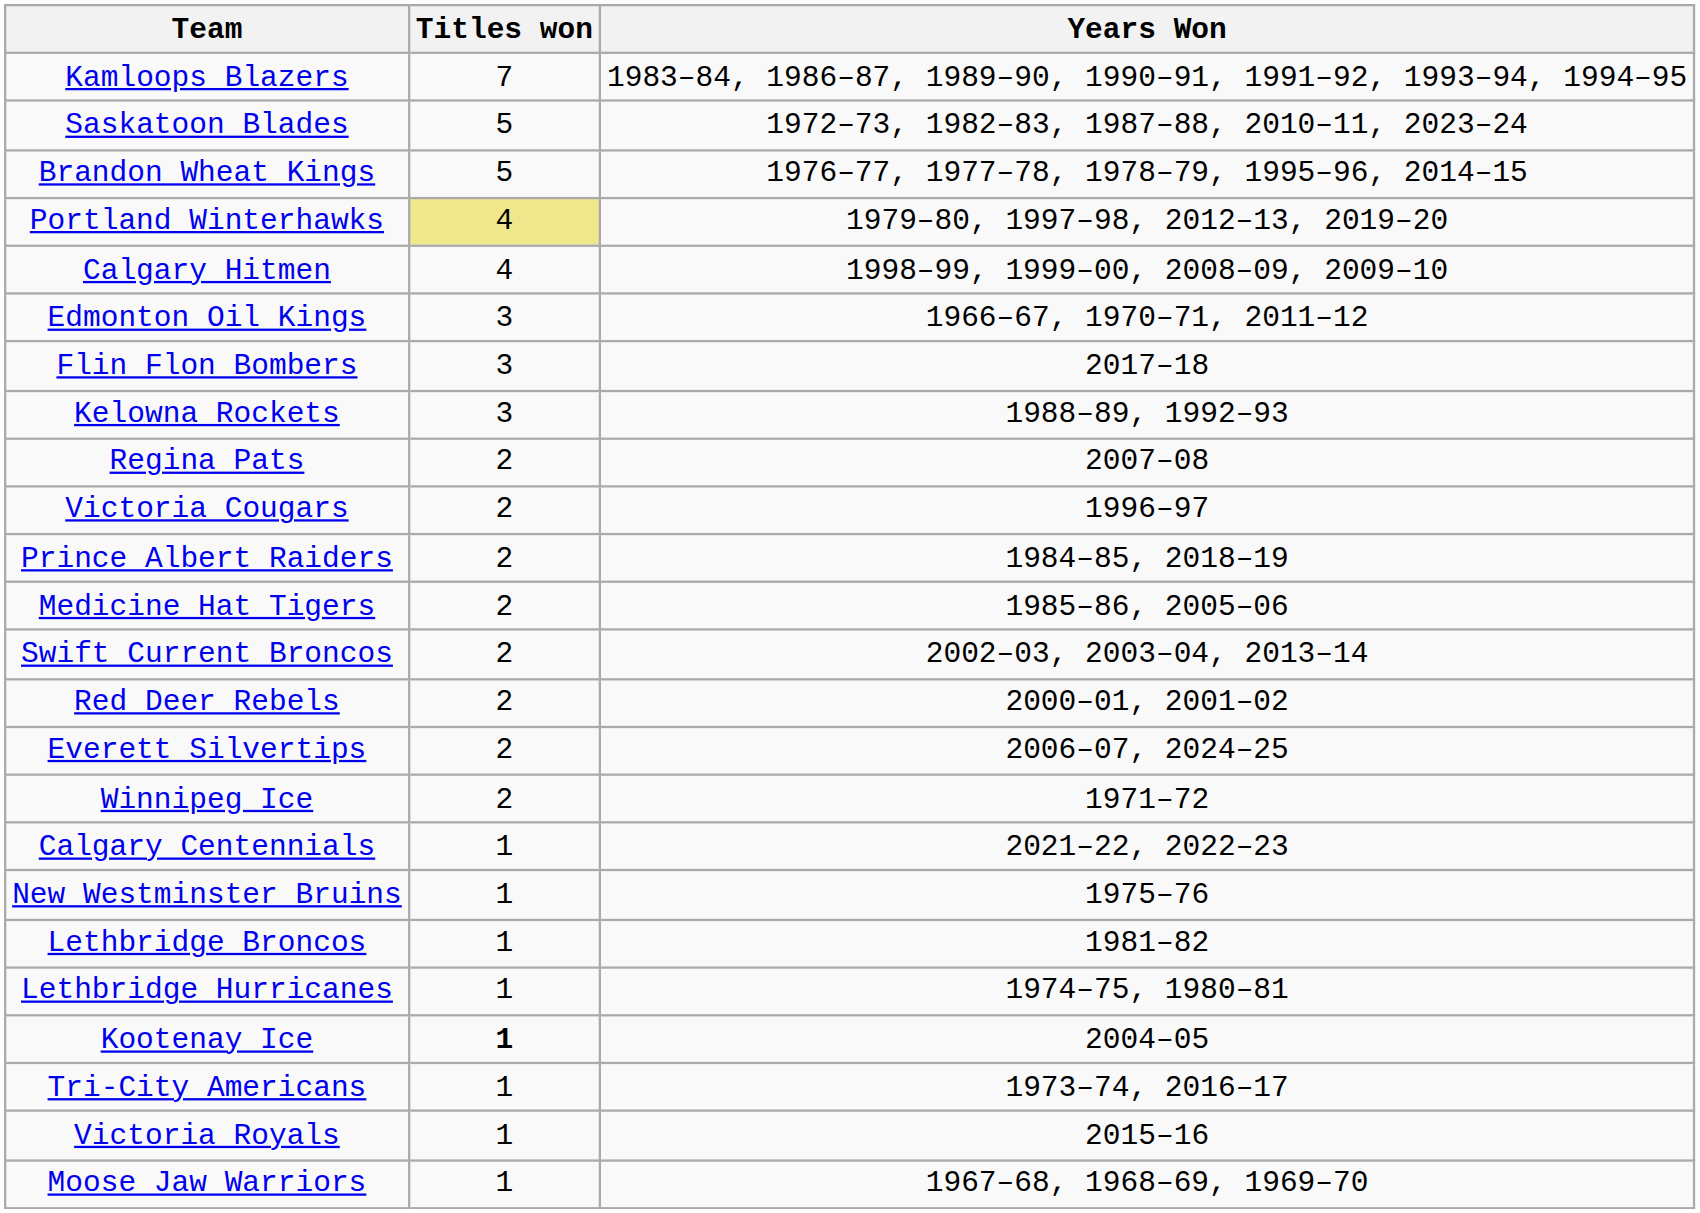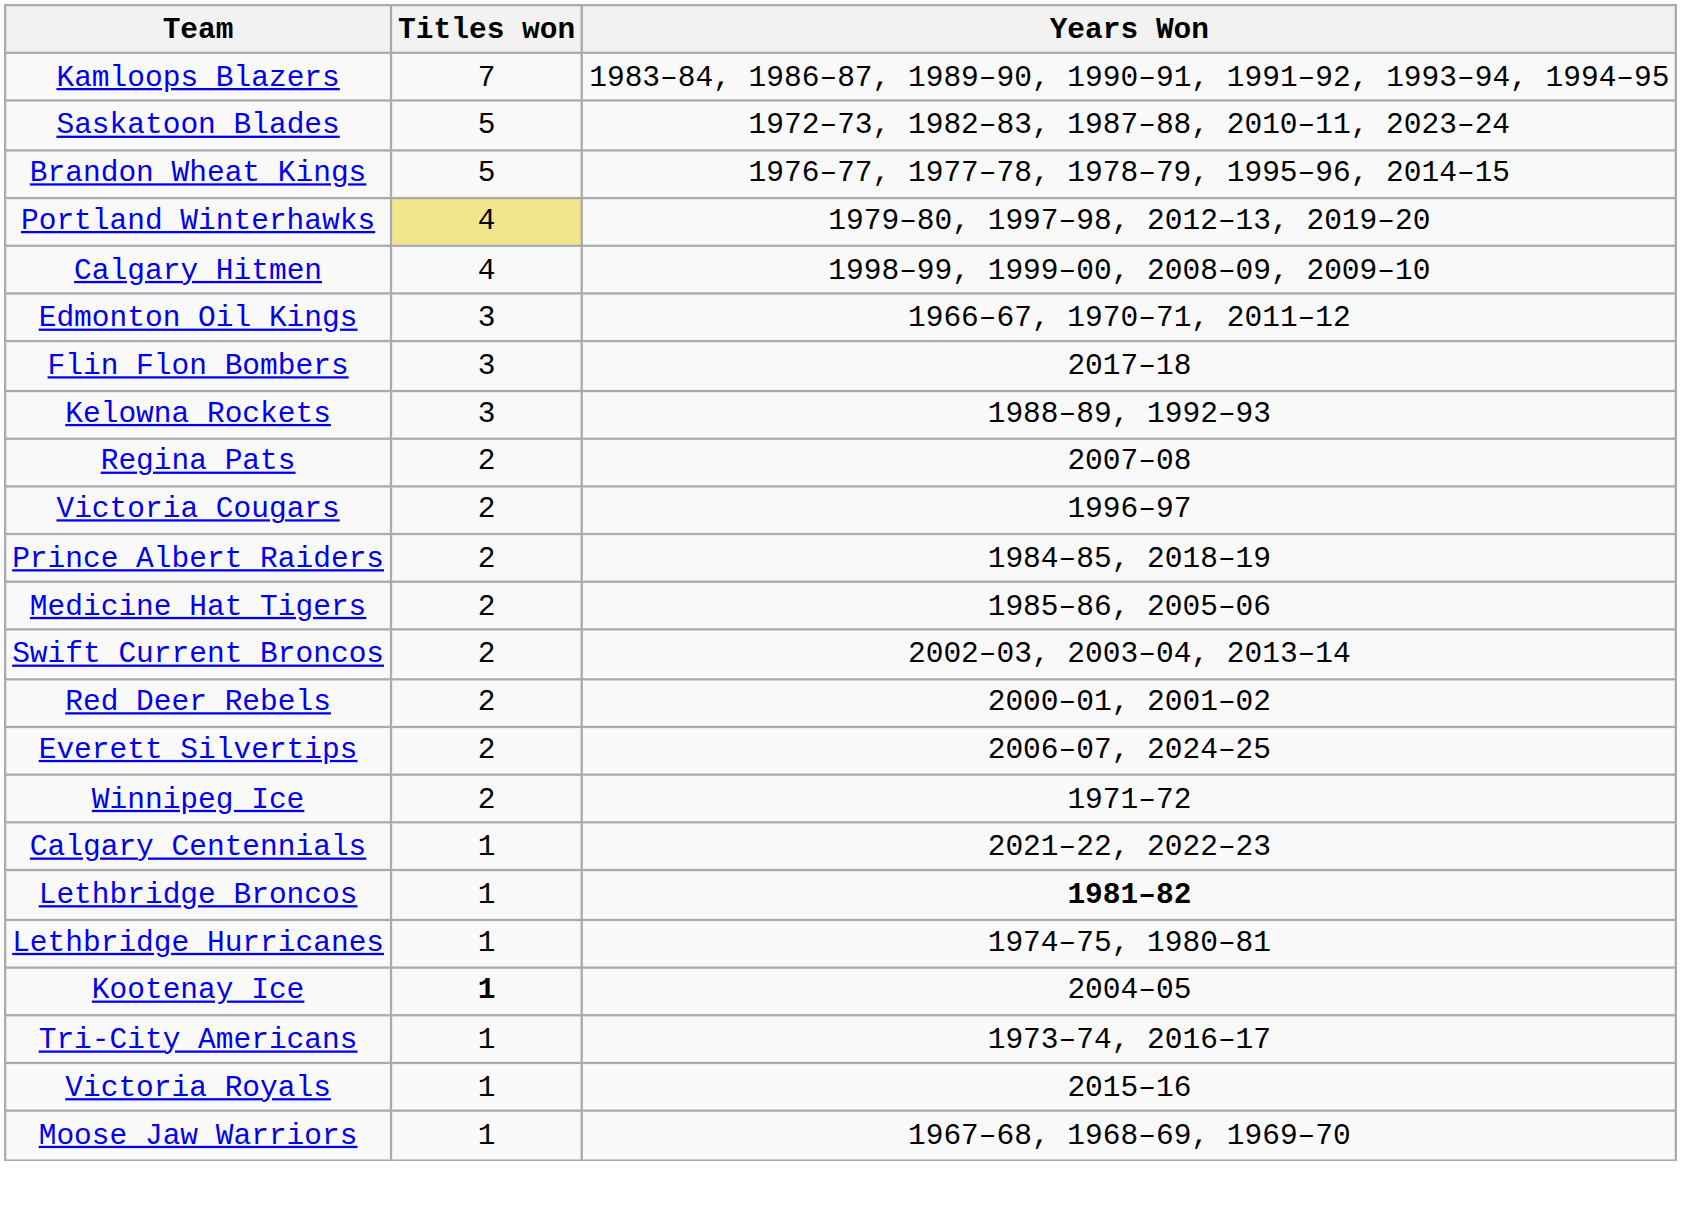- row: New Westminster Bruins | 1 | 1975–76
Lethbridge Broncos | Years Won: normal -> bold
